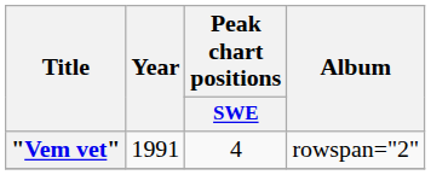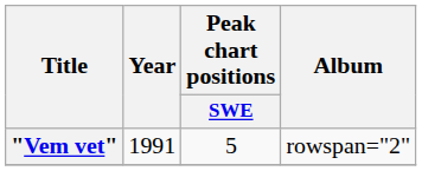"Vem vet" | Peak chart positions / SWE: 4 -> 5
